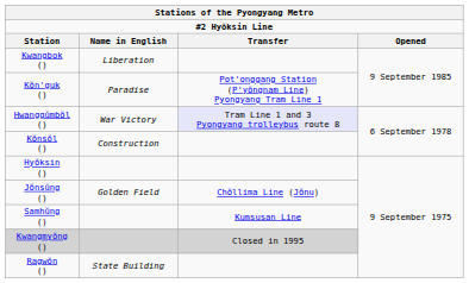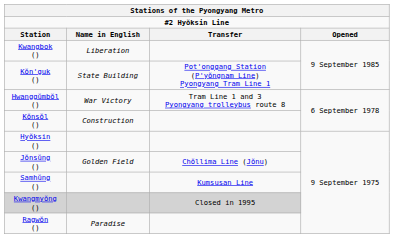Kŏn'guk () | Name in English: Paradise -> State Building
Hwanggŭmbŏl () | Transfer: lavender background -> no background
Ragwŏn () | Name in English: State Building -> Paradise
